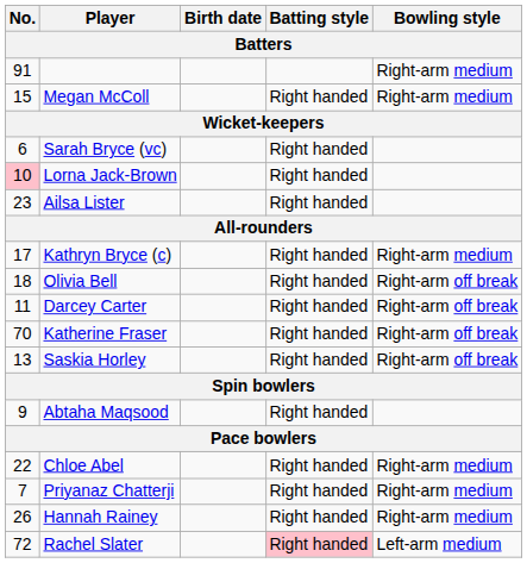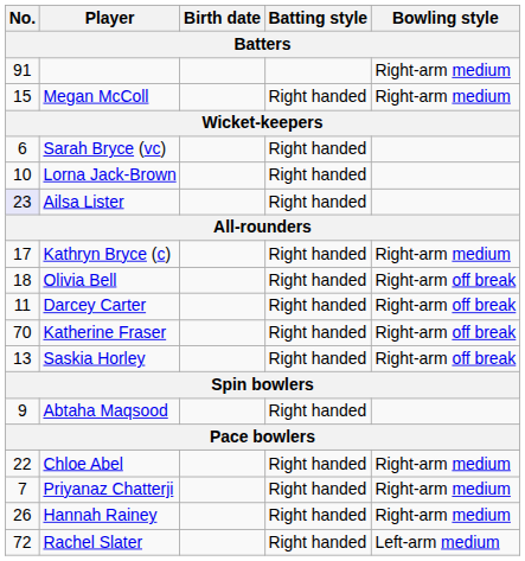Lorna Jack-Brown | No.: pink background -> no background
Ailsa Lister | No.: no background -> lavender background
Rachel Slater | Batting style: pink background -> no background
